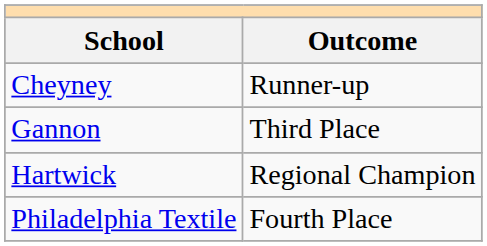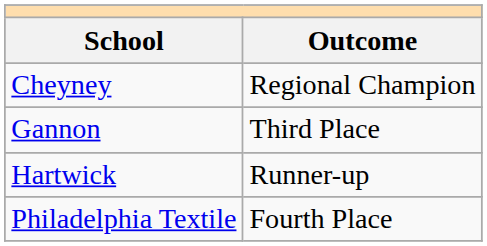Cheyney | Outcome: Runner-up -> Regional Champion
Hartwick | Outcome: Regional Champion -> Runner-up
